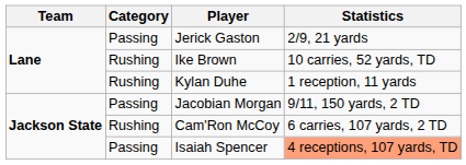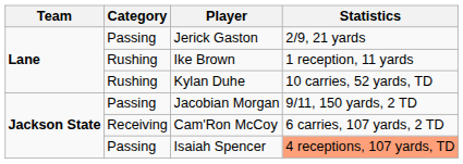Ike Brown | Statistics: 10 carries, 52 yards, TD -> 1 reception, 11 yards
Kylan Duhe | Statistics: 1 reception, 11 yards -> 10 carries, 52 yards, TD
Cam'Ron McCoy | Category: Rushing -> Receiving
